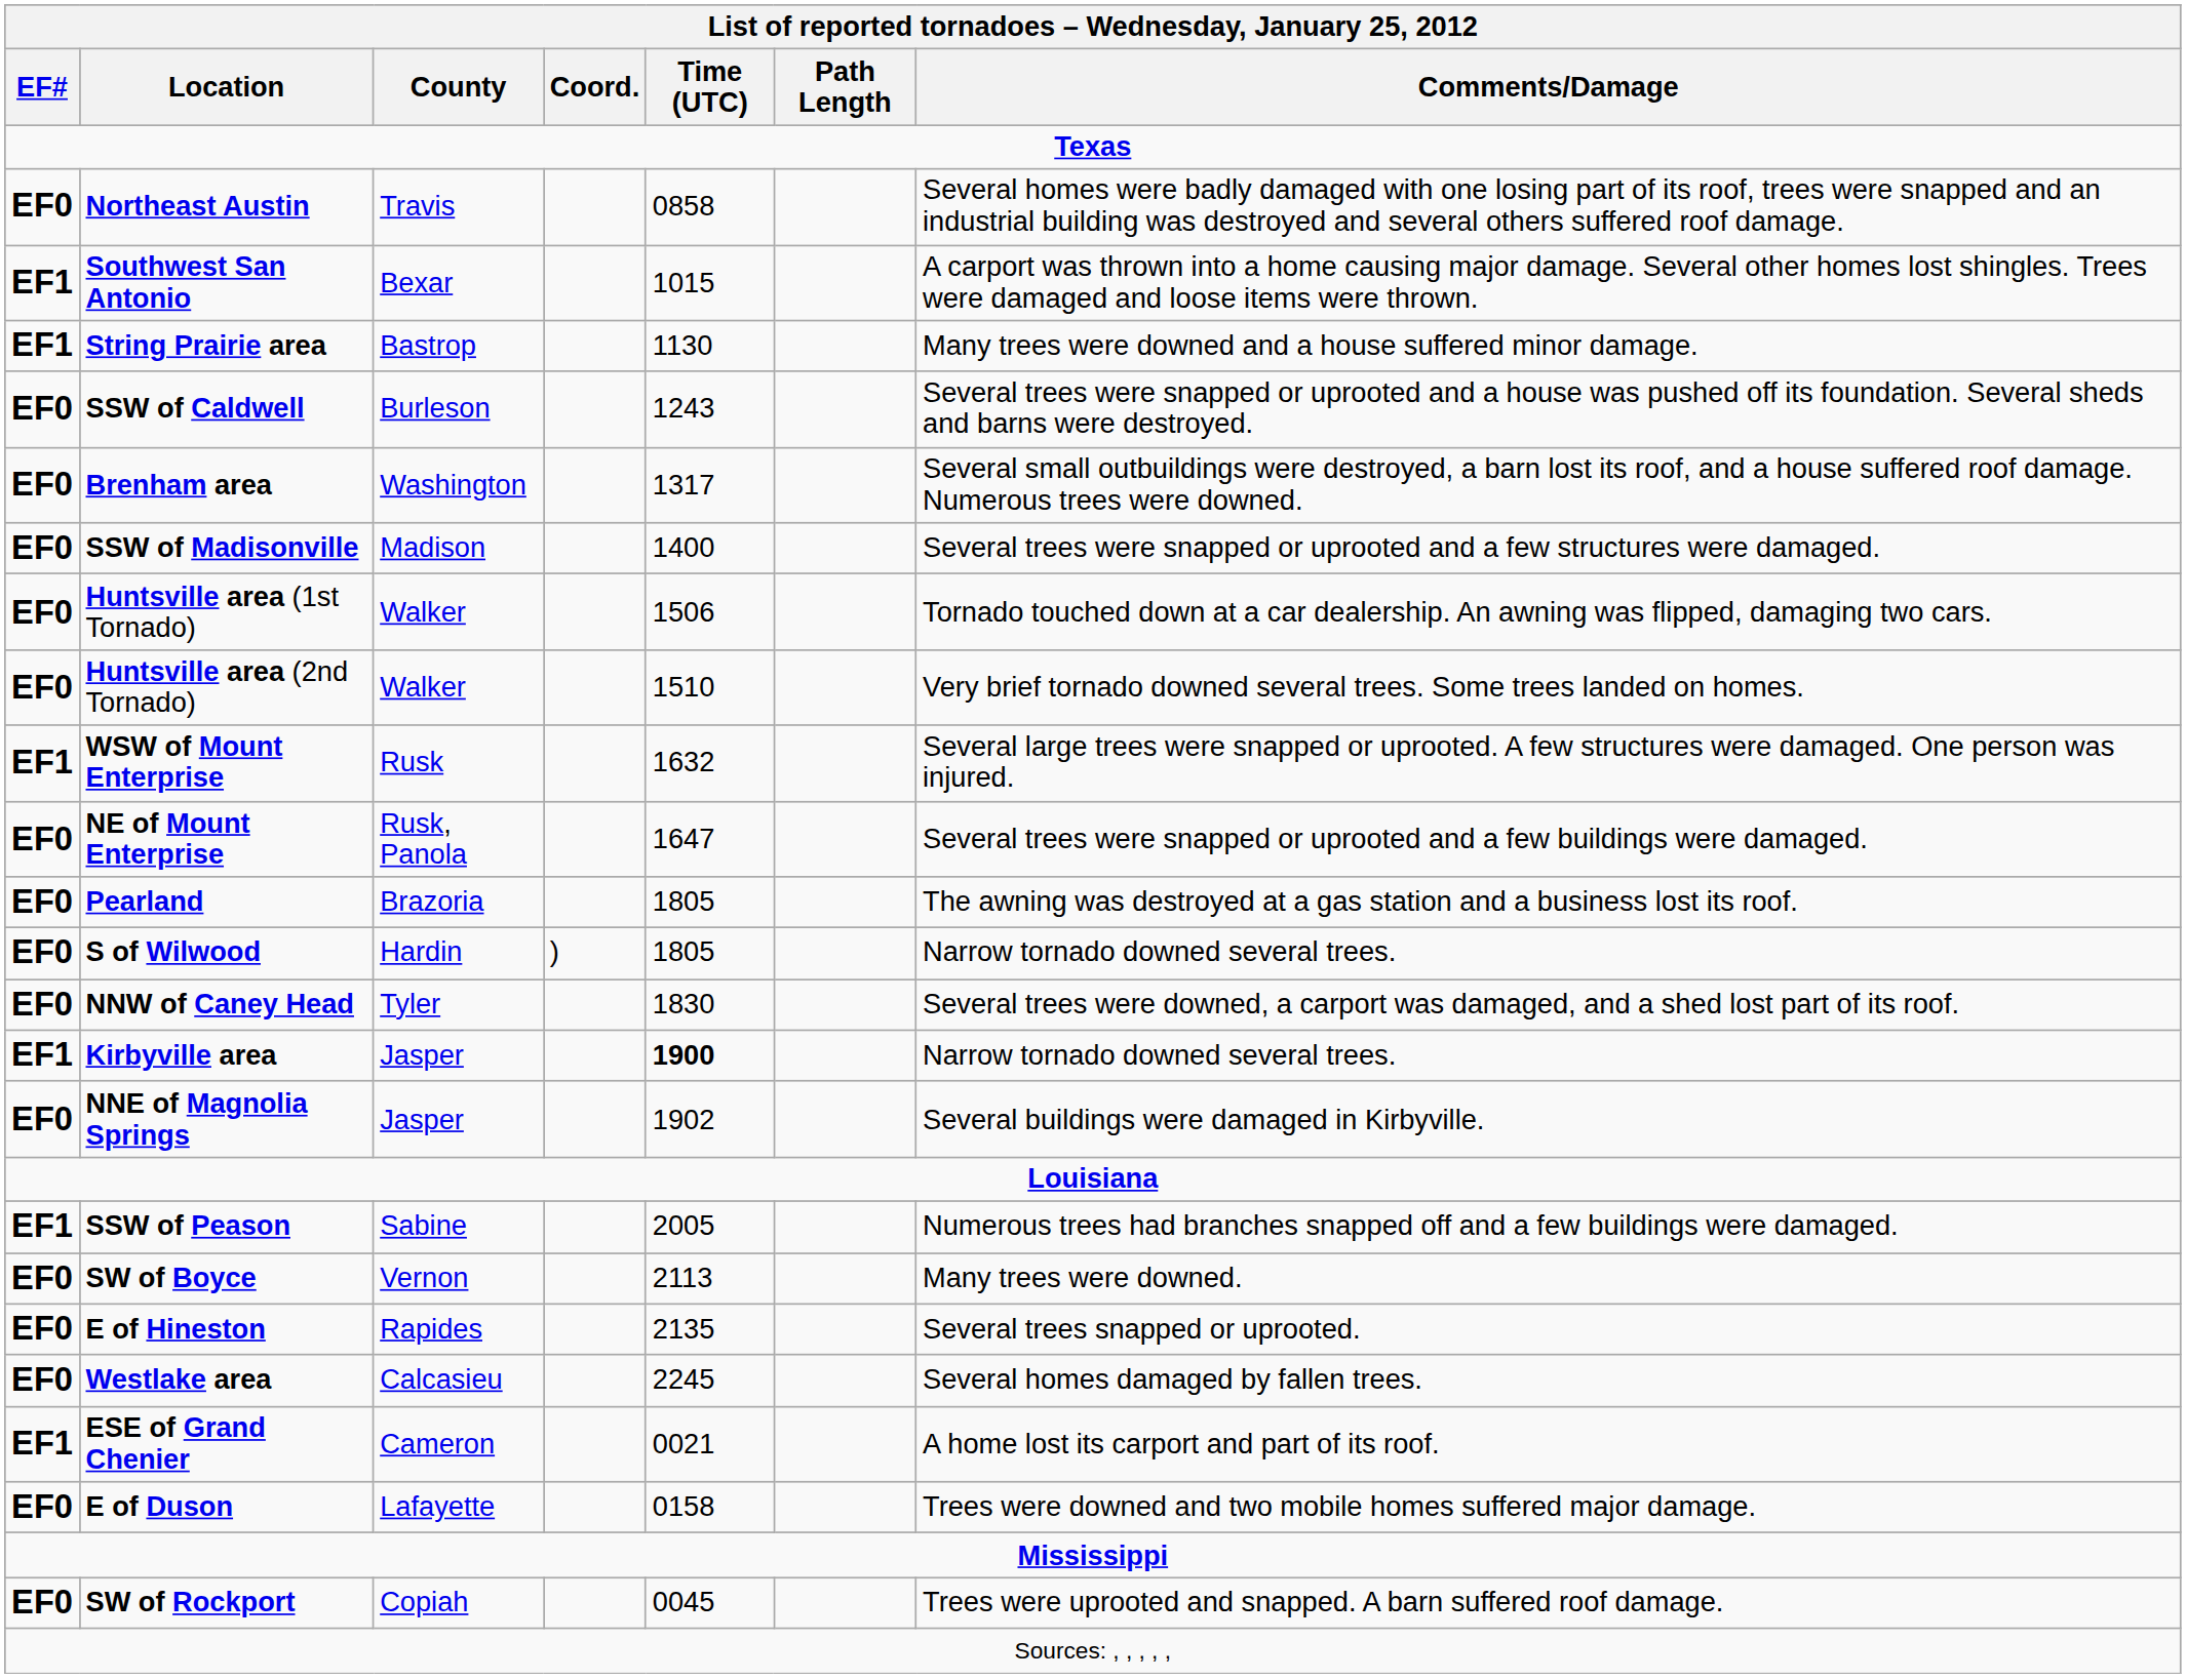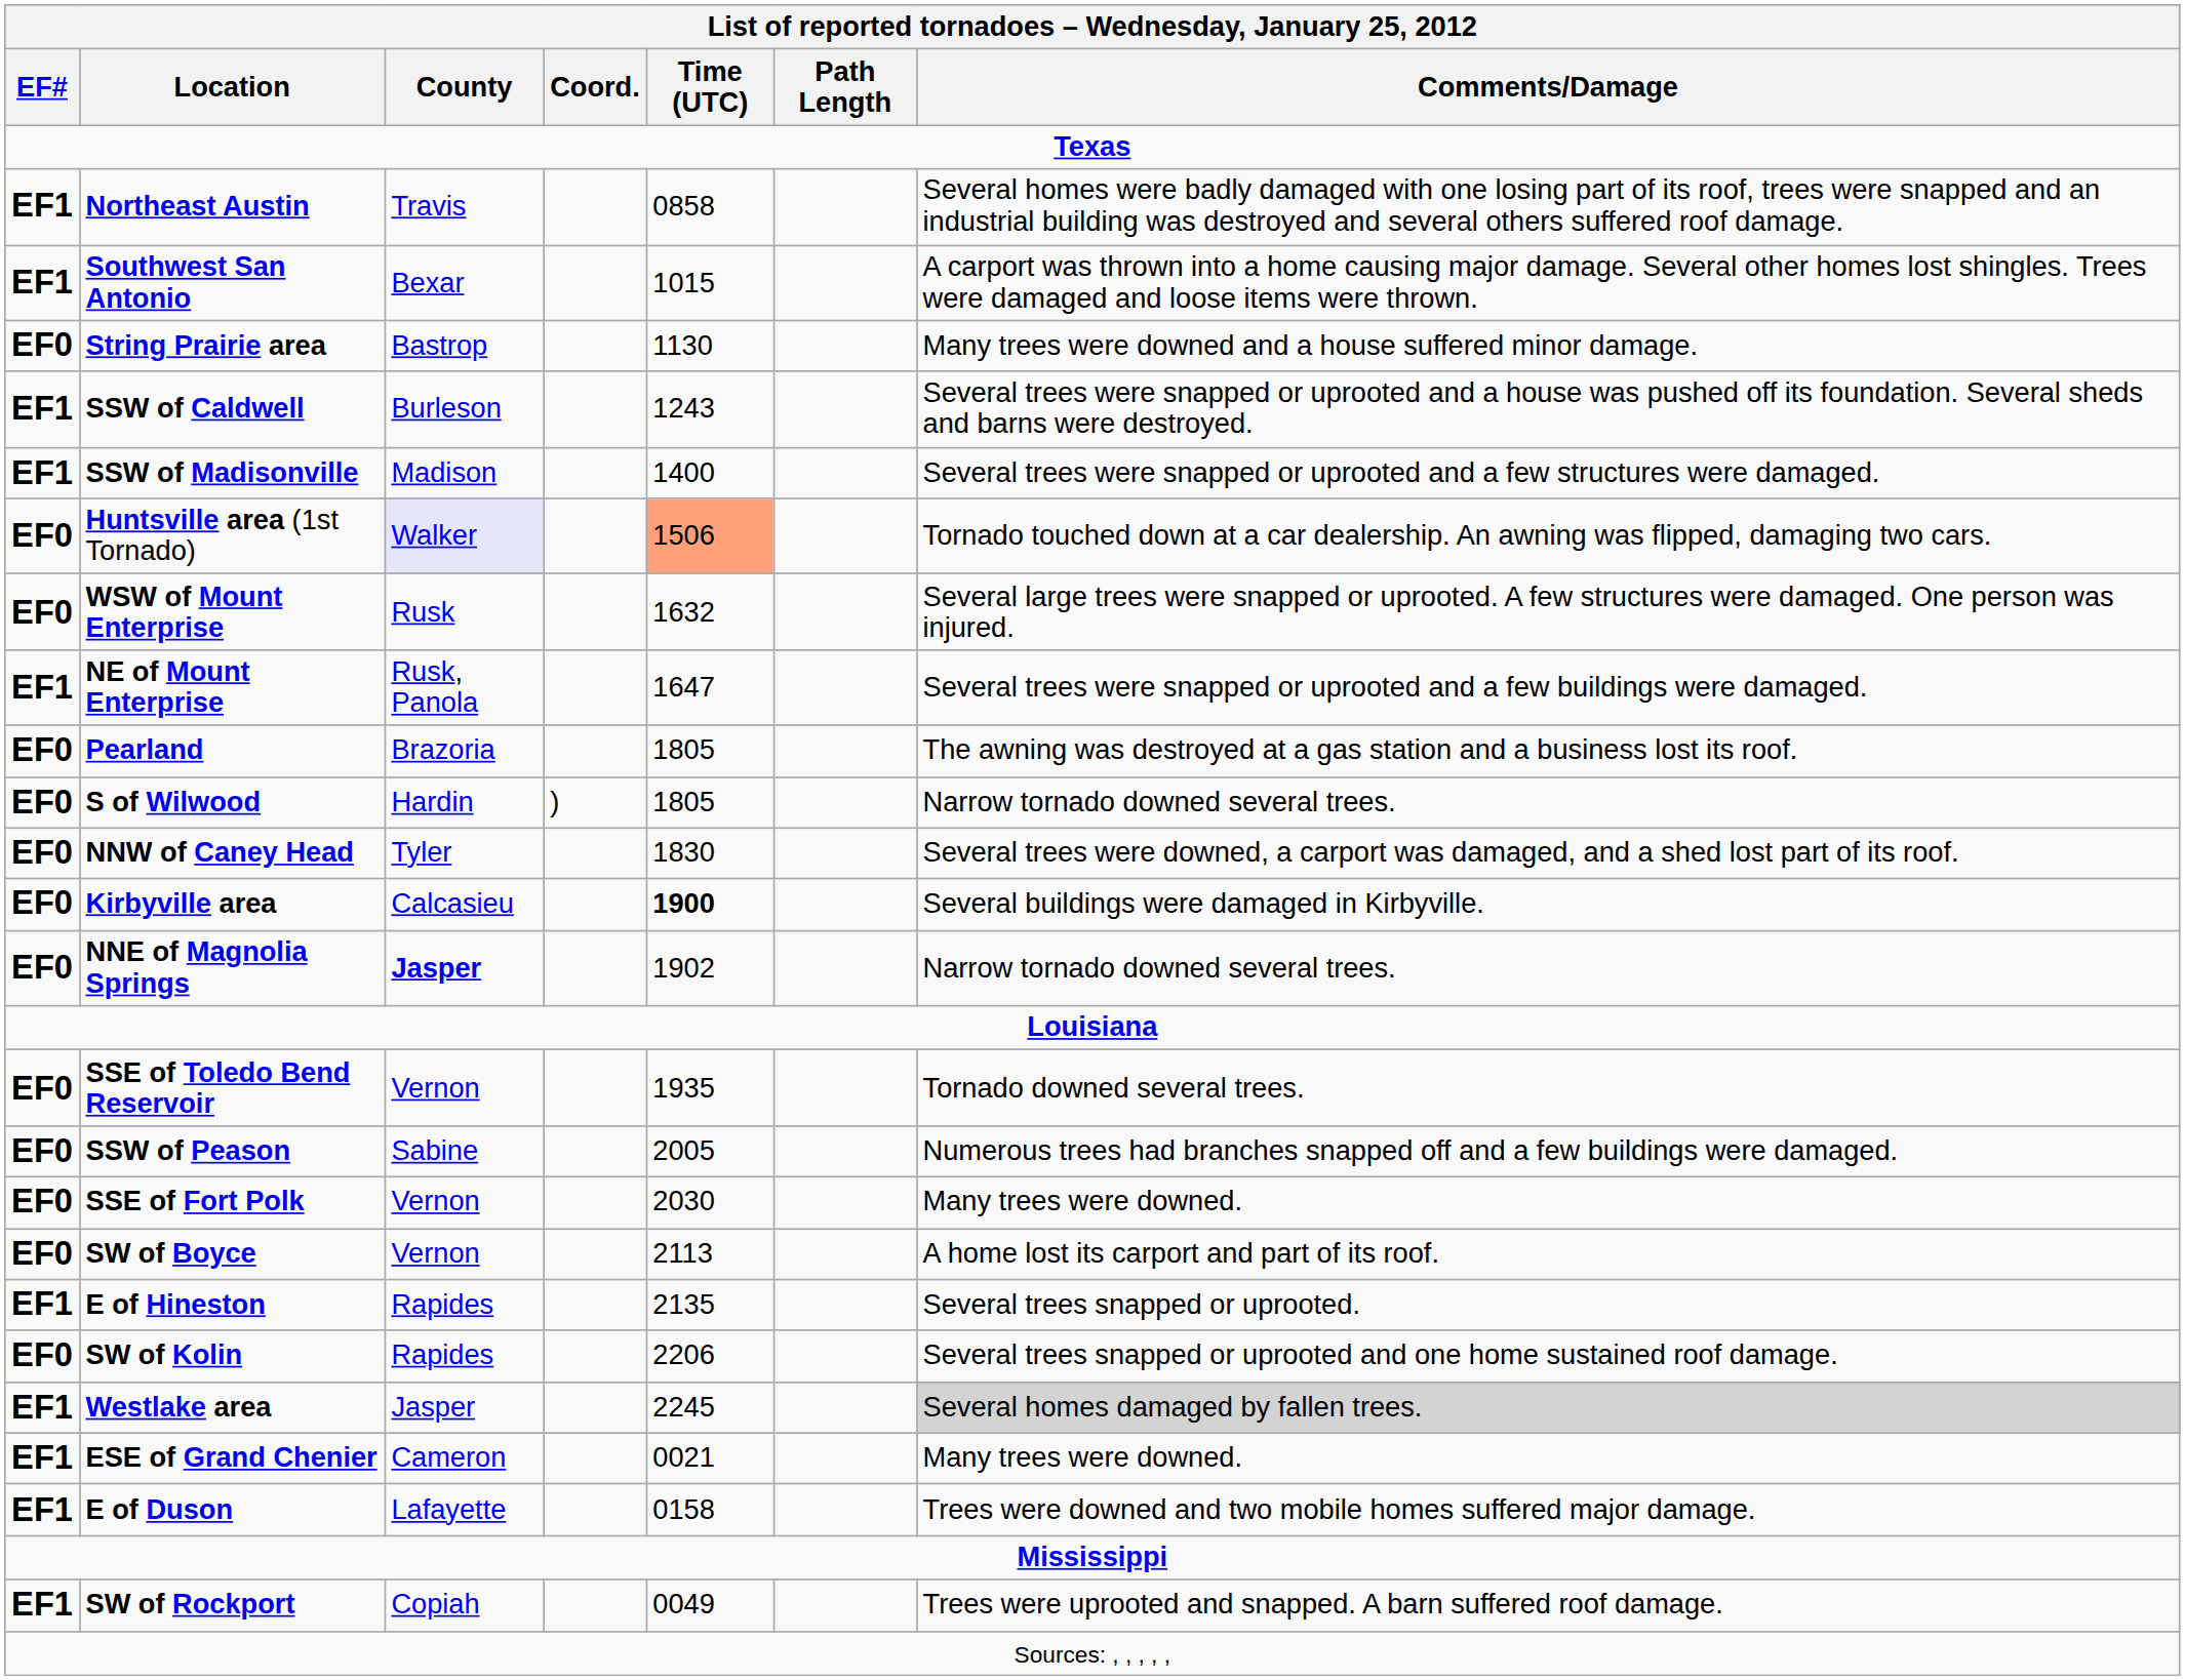Northeast Austin | EF#: EF0 -> EF1
String Prairie area | EF#: EF1 -> EF0
SSW of Caldwell | EF#: EF0 -> EF1
- row: EF0 | Brenham area | Washington | 1317 | Several small outbuildings were destroyed, a barn lost its roof, and a house suffered roof damage. Numerous trees were downed.
SSW of Madisonville | EF#: EF0 -> EF1
Huntsville area (1st Tornado) | County: no background -> lavender background
Huntsville area (1st Tornado) | Time (UTC): no background -> lightsalmon background
- row: EF0 | Huntsville area (2nd Tornado) | Walker | 1510 | Very brief tornado downed several trees. Some trees landed on homes.
WSW of Mount Enterprise | EF#: EF1 -> EF0
NE of Mount Enterprise | EF#: EF0 -> EF1
Kirbyville area | EF#: EF1 -> EF0
Kirbyville area | County: Jasper -> Calcasieu
Kirbyville area | Comments/Damage: Narrow tornado downed several trees. -> Several buildings were damaged in Kirbyville.
NNE of Magnolia Springs | County: normal -> bold
NNE of Magnolia Springs | Comments/Damage: Several buildings were damaged in Kirbyville. -> Narrow tornado downed several trees.
+ row: EF0 | SSE of Toledo Bend Reservoir | Vernon | 1935 | Tornado downed several trees.
SSW of Peason | EF#: EF1 -> EF0
+ row: EF0 | SSE of Fort Polk | Vernon | 2030 | Many trees were downed.
SW of Boyce | Comments/Damage: Many trees were downed. -> A home lost its carport and part of its roof.
E of Hineston | EF#: EF0 -> EF1
+ row: EF0 | SW of Kolin | Rapides | 2206 | Several trees snapped or uprooted and one home sustained roof damage.
Westlake area | EF#: EF0 -> EF1
Westlake area | County: Calcasieu -> Jasper
Westlake area | Comments/Damage: no background -> lightgrey background
ESE of Grand Chenier | Comments/Damage: A home lost its carport and part of its roof. -> Many trees were downed.
E of Duson | EF#: EF0 -> EF1
SW of Rockport | EF#: EF0 -> EF1
SW of Rockport | Time (UTC): 0045 -> 0049
